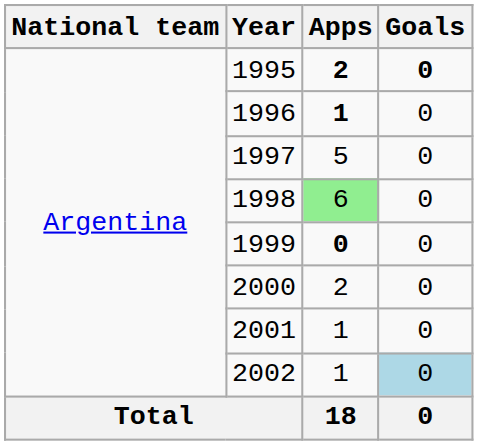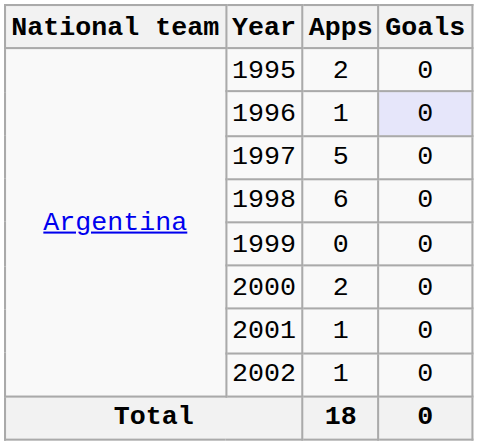1995 | Apps: bold -> normal
1995 | Goals: bold -> normal
1996 | Apps: bold -> normal
1996 | Goals: no background -> lavender background
1998 | Apps: lightgreen background -> no background
1999 | Apps: bold -> normal
2002 | Goals: lightblue background -> no background
